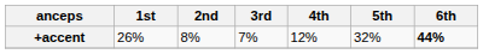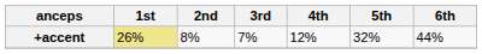+accent | 1st: no background -> khaki background
+accent | 6th: bold -> normal
